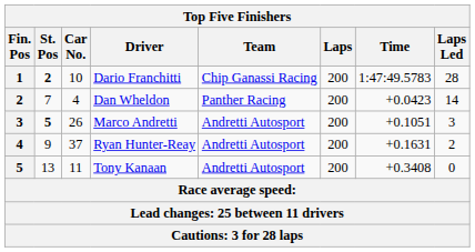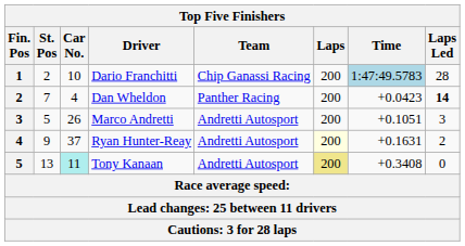Dario Franchitti | St. Pos: bold -> normal
Dario Franchitti | Time: no background -> lightblue background
Dan Wheldon | Laps Led: normal -> bold
Marco Andretti | St. Pos: bold -> normal
Ryan Hunter-Reay | Laps: no background -> lightyellow background
Tony Kanaan | Car No.: no background -> paleturquoise background
Tony Kanaan | Laps: no background -> khaki background
